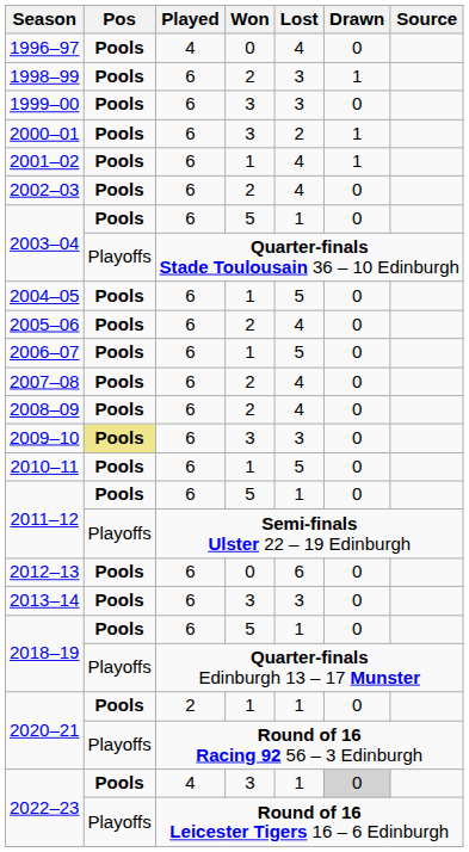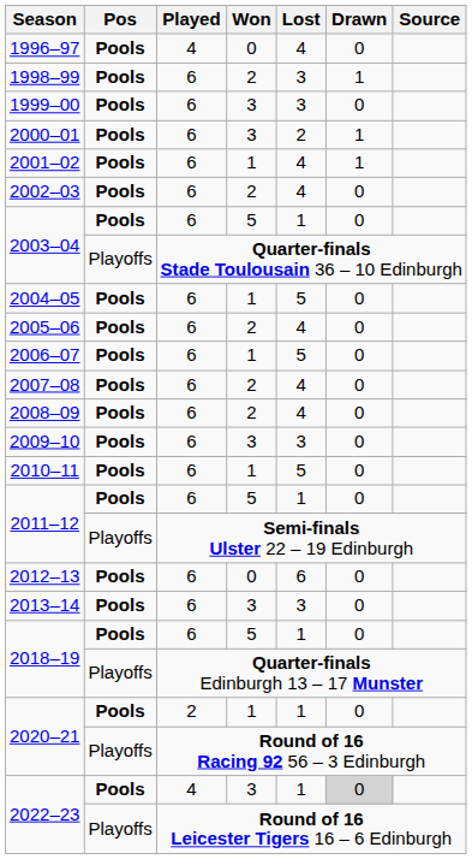2009–10 | Pos: khaki background -> no background
